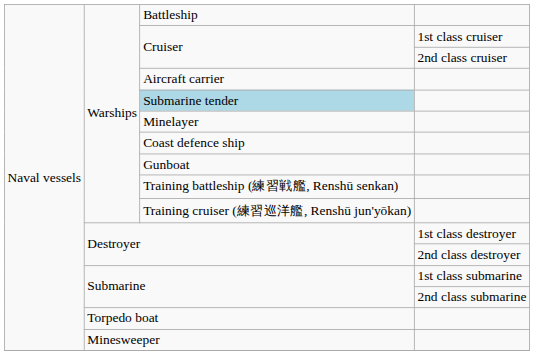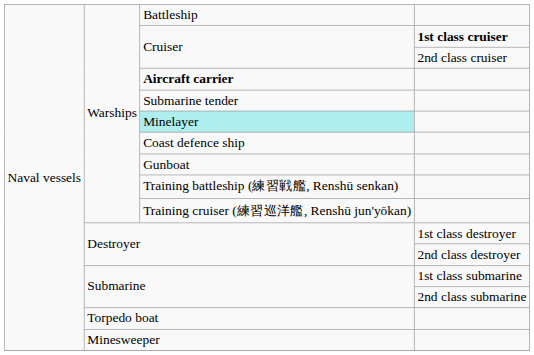Cruiser / 1st class cruiser | column 4: normal -> bold
Aircraft carrier | column 3: normal -> bold
Submarine tender | column 3: lightblue background -> no background
Minelayer | column 3: no background -> paleturquoise background
